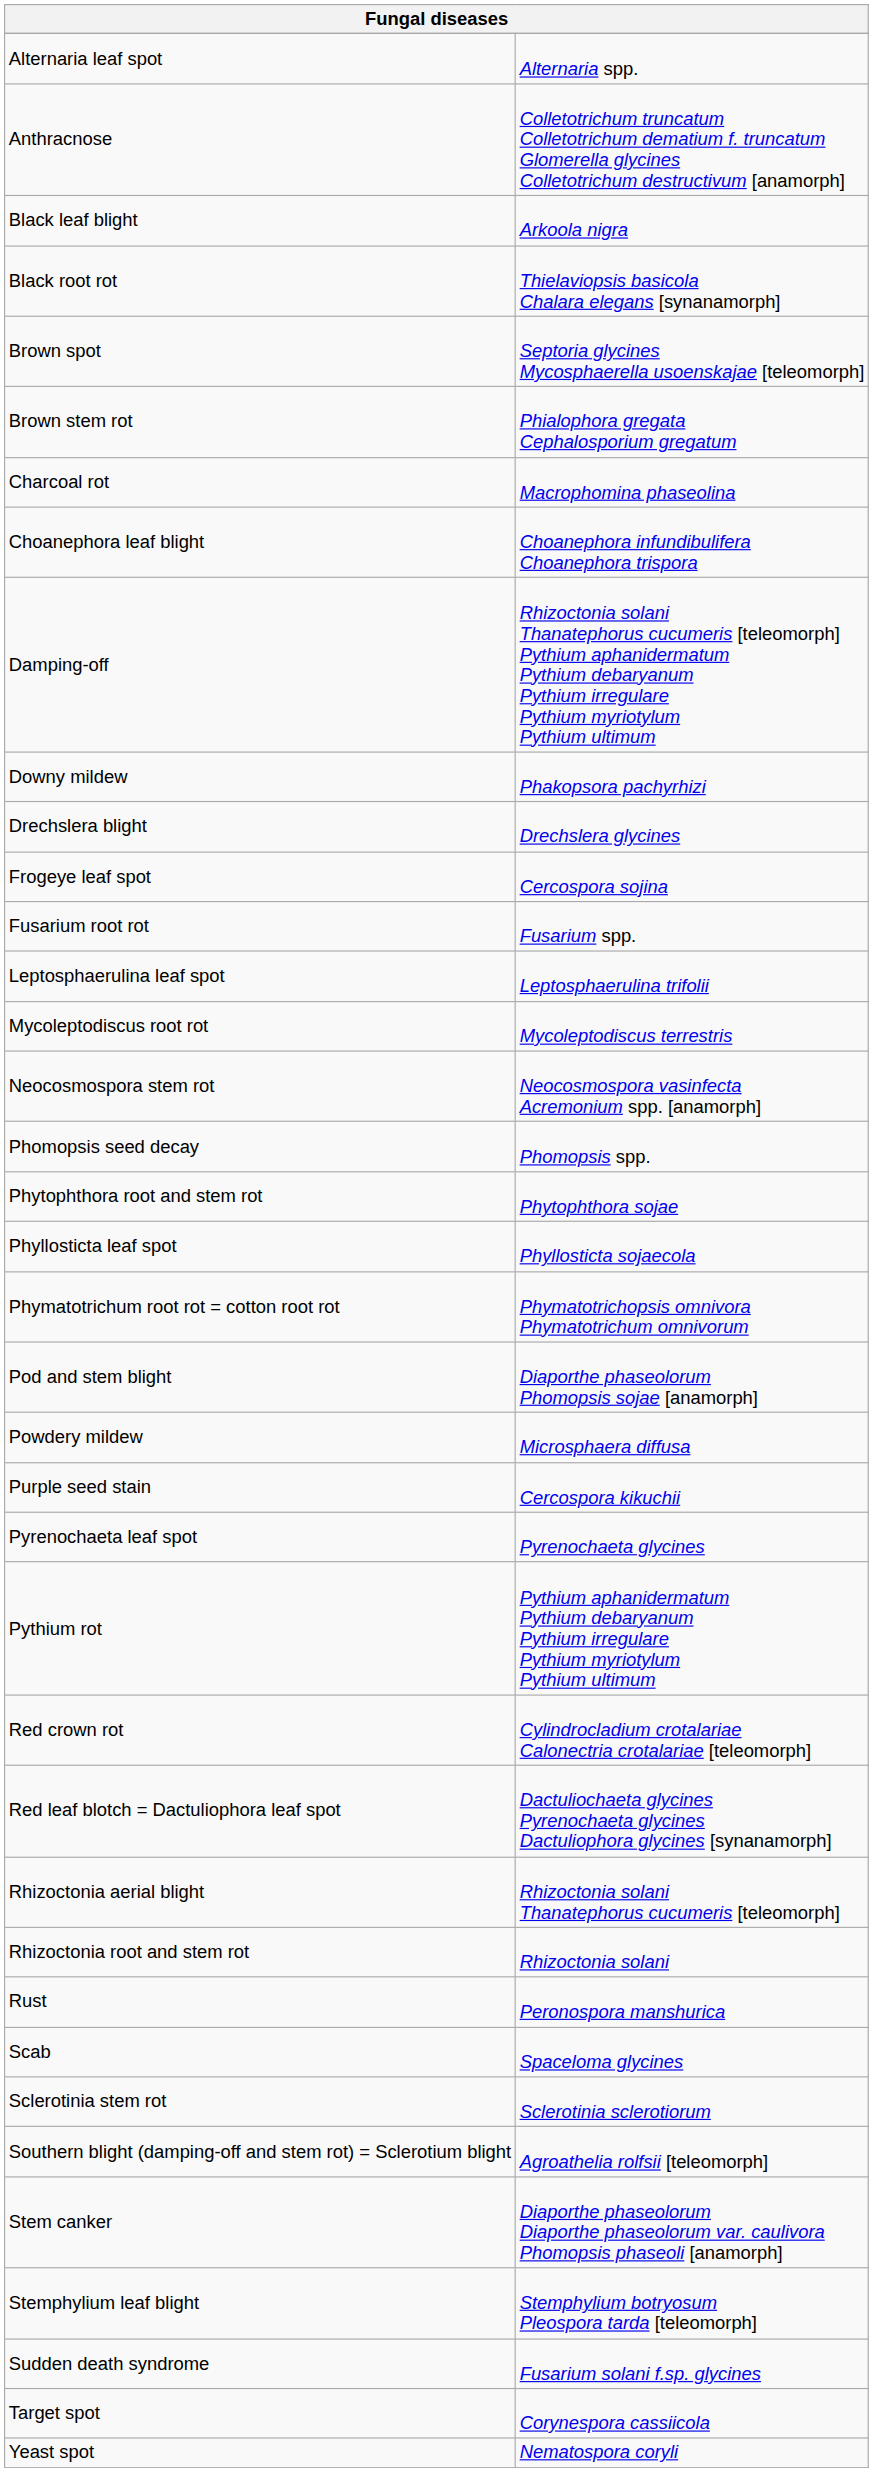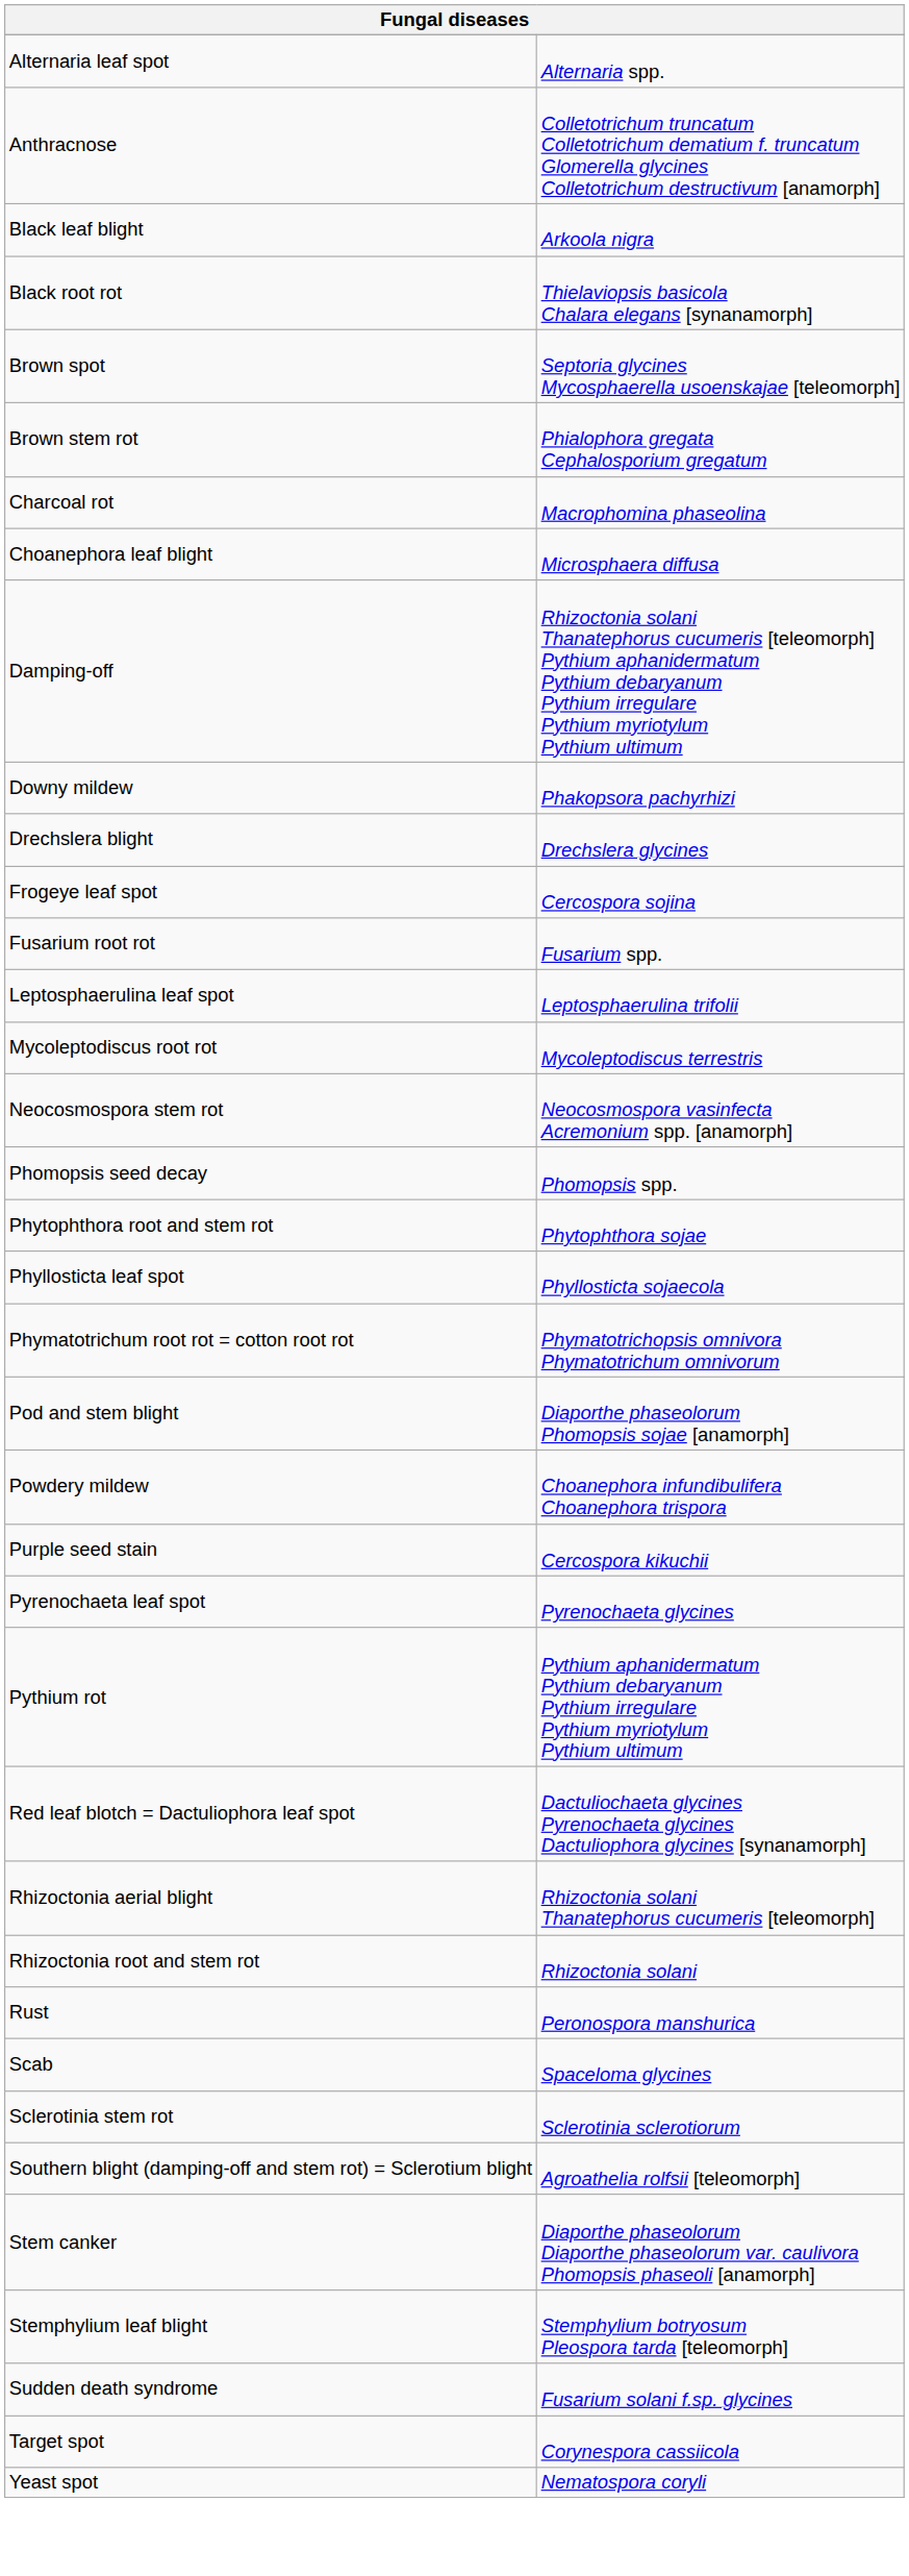Choanephora leaf blight | column 2: Choanephora infundibulifera Choanephora trispora -> Microsphaera diffusa
Powdery mildew | column 2: Microsphaera diffusa -> Choanephora infundibulifera Choanephora trispora
- row: Red crown rot | Cylindrocladium crotalariae Calonectria crotalariae [teleomorph]
